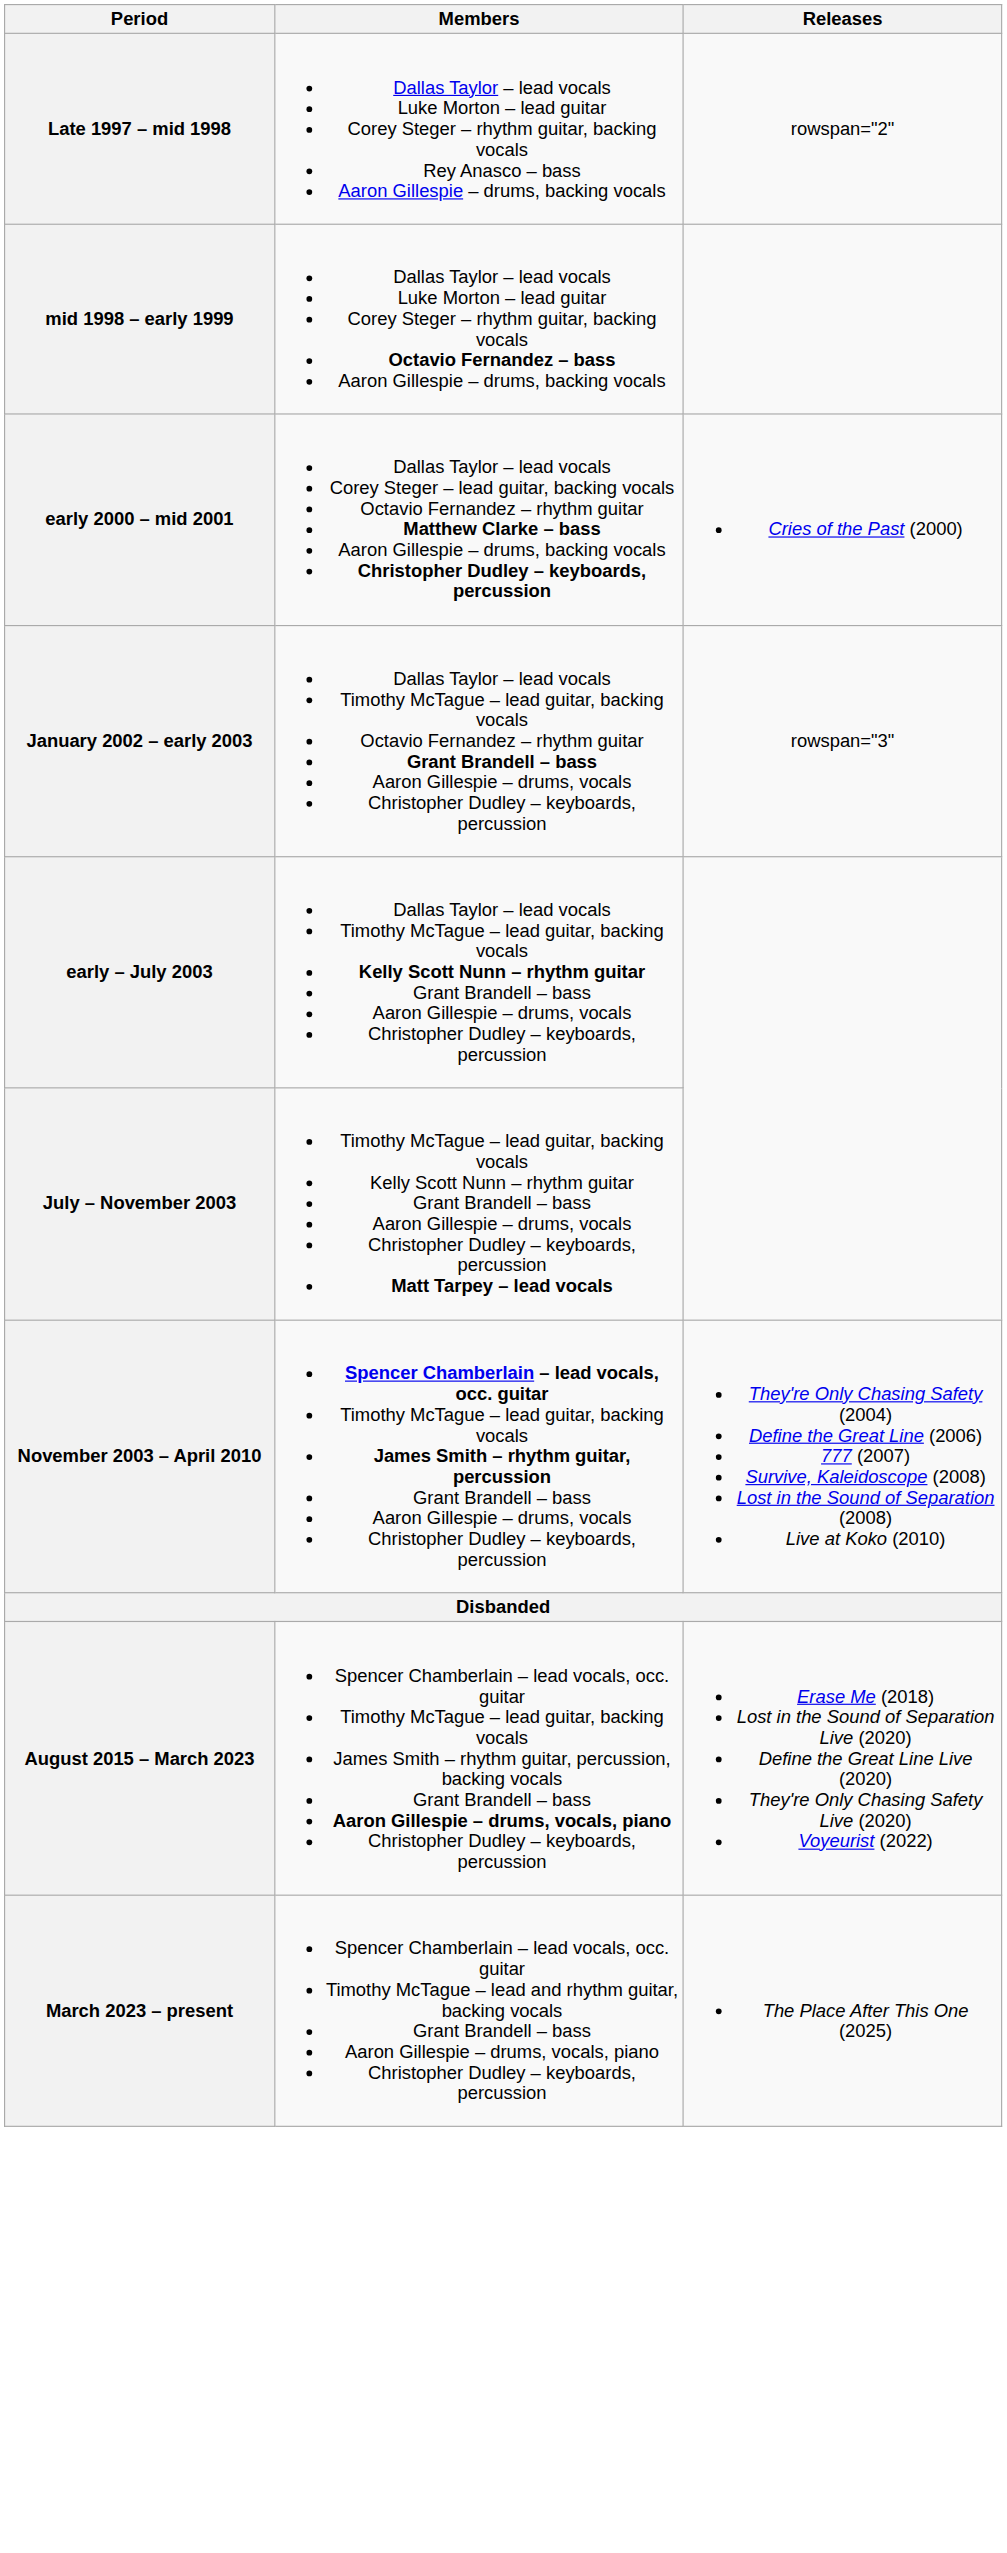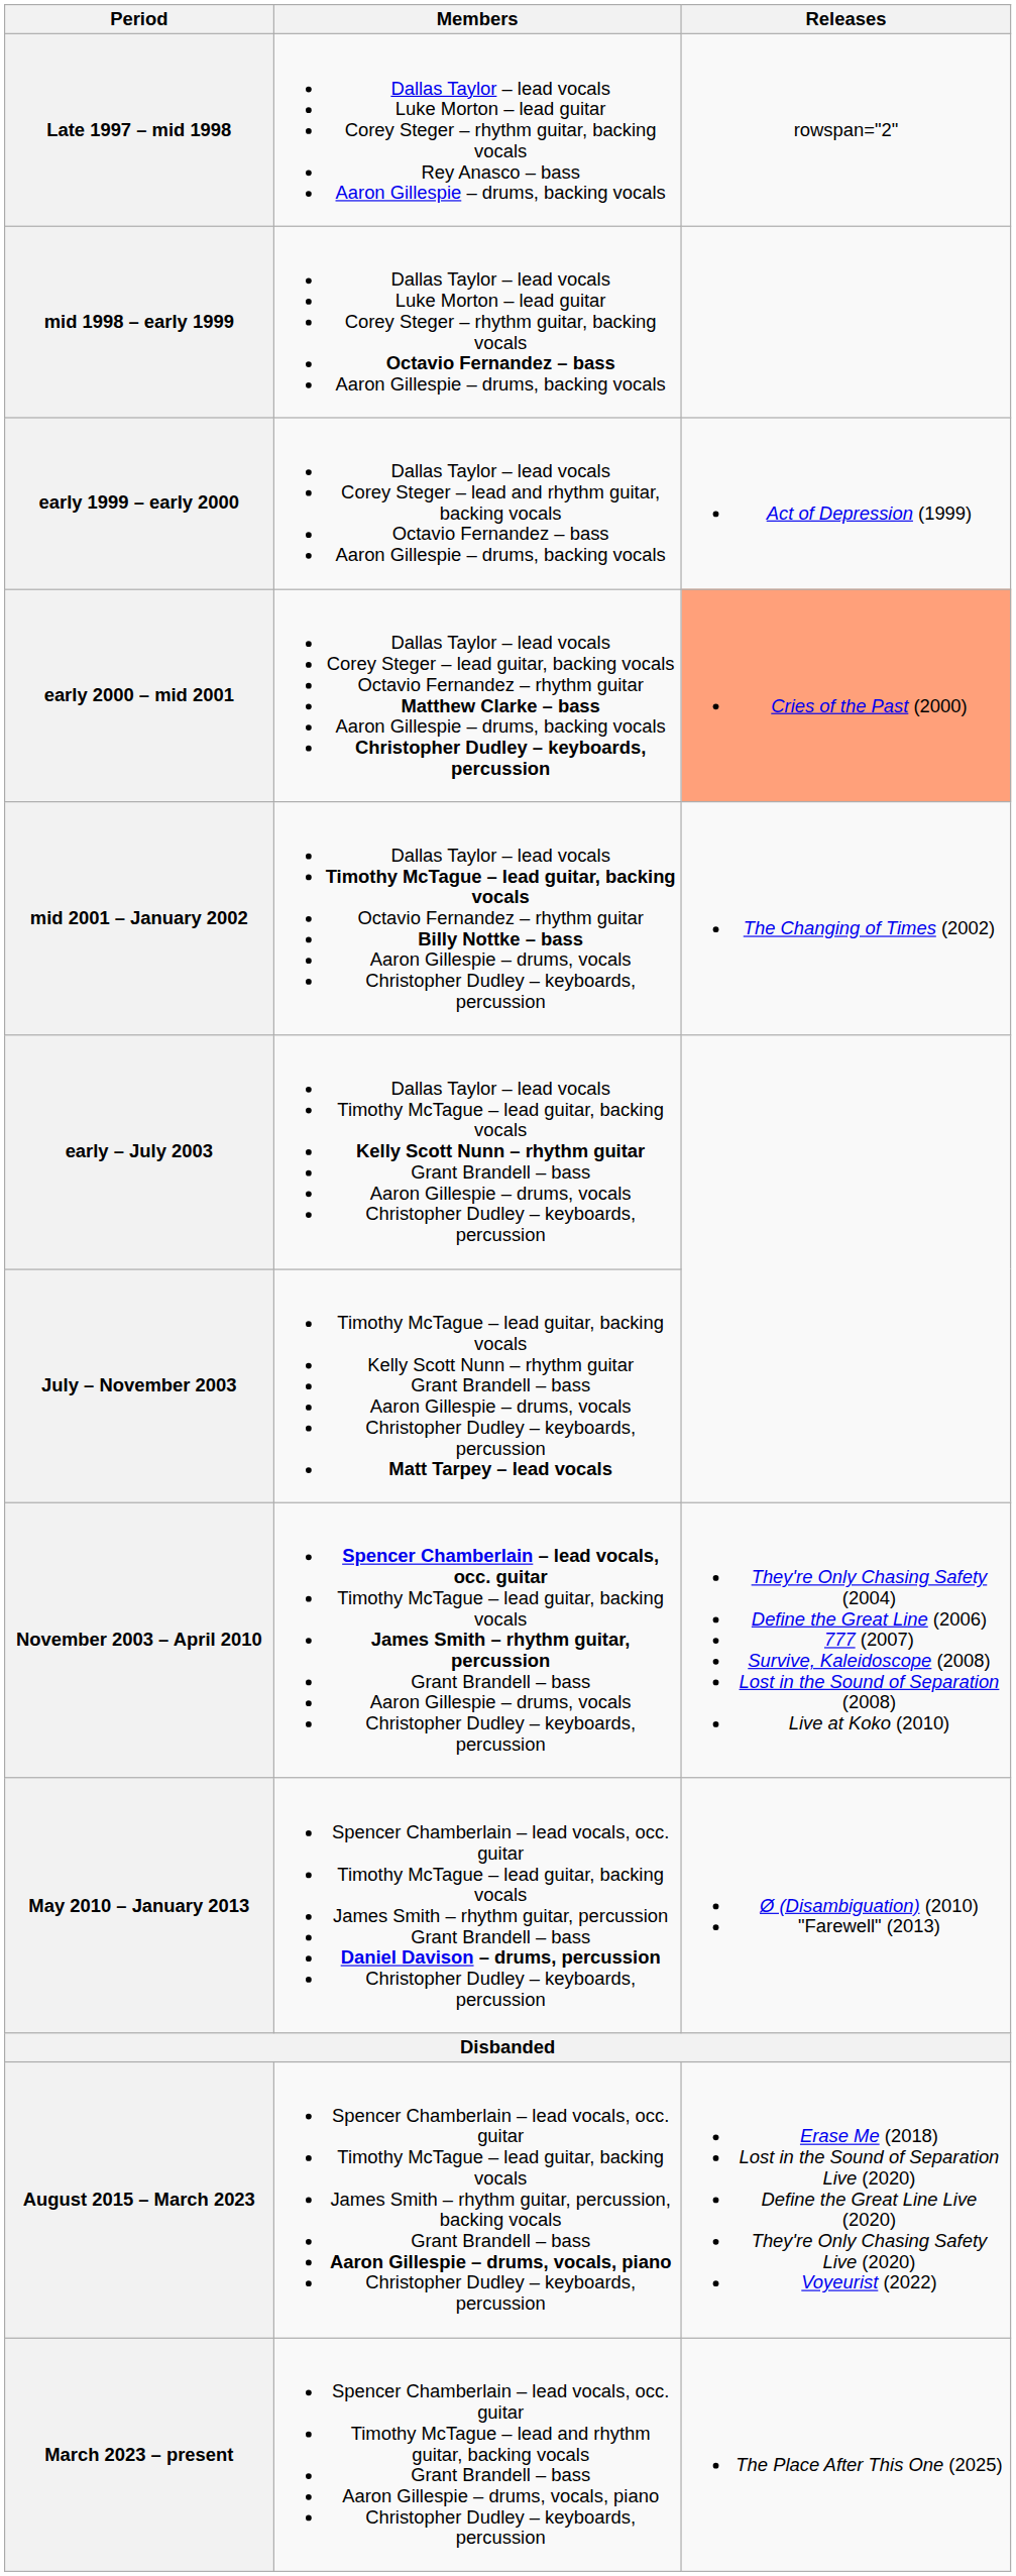+ row: early 1999 – early 2000 | Dallas Taylor – lead vocals Corey Steger – lead and rhythm guitar, backing vocals Octavio Fernandez – bass Aaron Gillespie – drums, backing vocals | Act of Depression (1999)
early 2000 – mid 2001 | Releases: no background -> lightsalmon background
+ row: mid 2001 – January 2002 | Dallas Taylor – lead vocals Timothy McTague – lead guitar, backing vocals Octavio Fernandez – rhythm guitar Billy Nottke – bass Aaron Gillespie – drums, vocals Christopher Dudley – keyboards, percussion | The Changing of Times (2002)
- row: January 2002 – early 2003 | Dallas Taylor – lead vocals Timothy McTague – lead guitar, backing vocals Octavio Fernandez – rhythm guitar Grant Brandell – bass Aaron Gillespie – drums, vocals Christopher Dudley – keyboards, percussion | rowspan="3"
+ row: May 2010 – January 2013 | Spencer Chamberlain – lead vocals, occ. guitar Timothy McTague – lead guitar, backing vocals James Smith – rhythm guitar, percussion Grant Brandell – bass Daniel Davison – drums, percussion Christopher Dudley – keyboards, percussion | Ø (Disambiguation) (2010) "Farewell" (2013)
